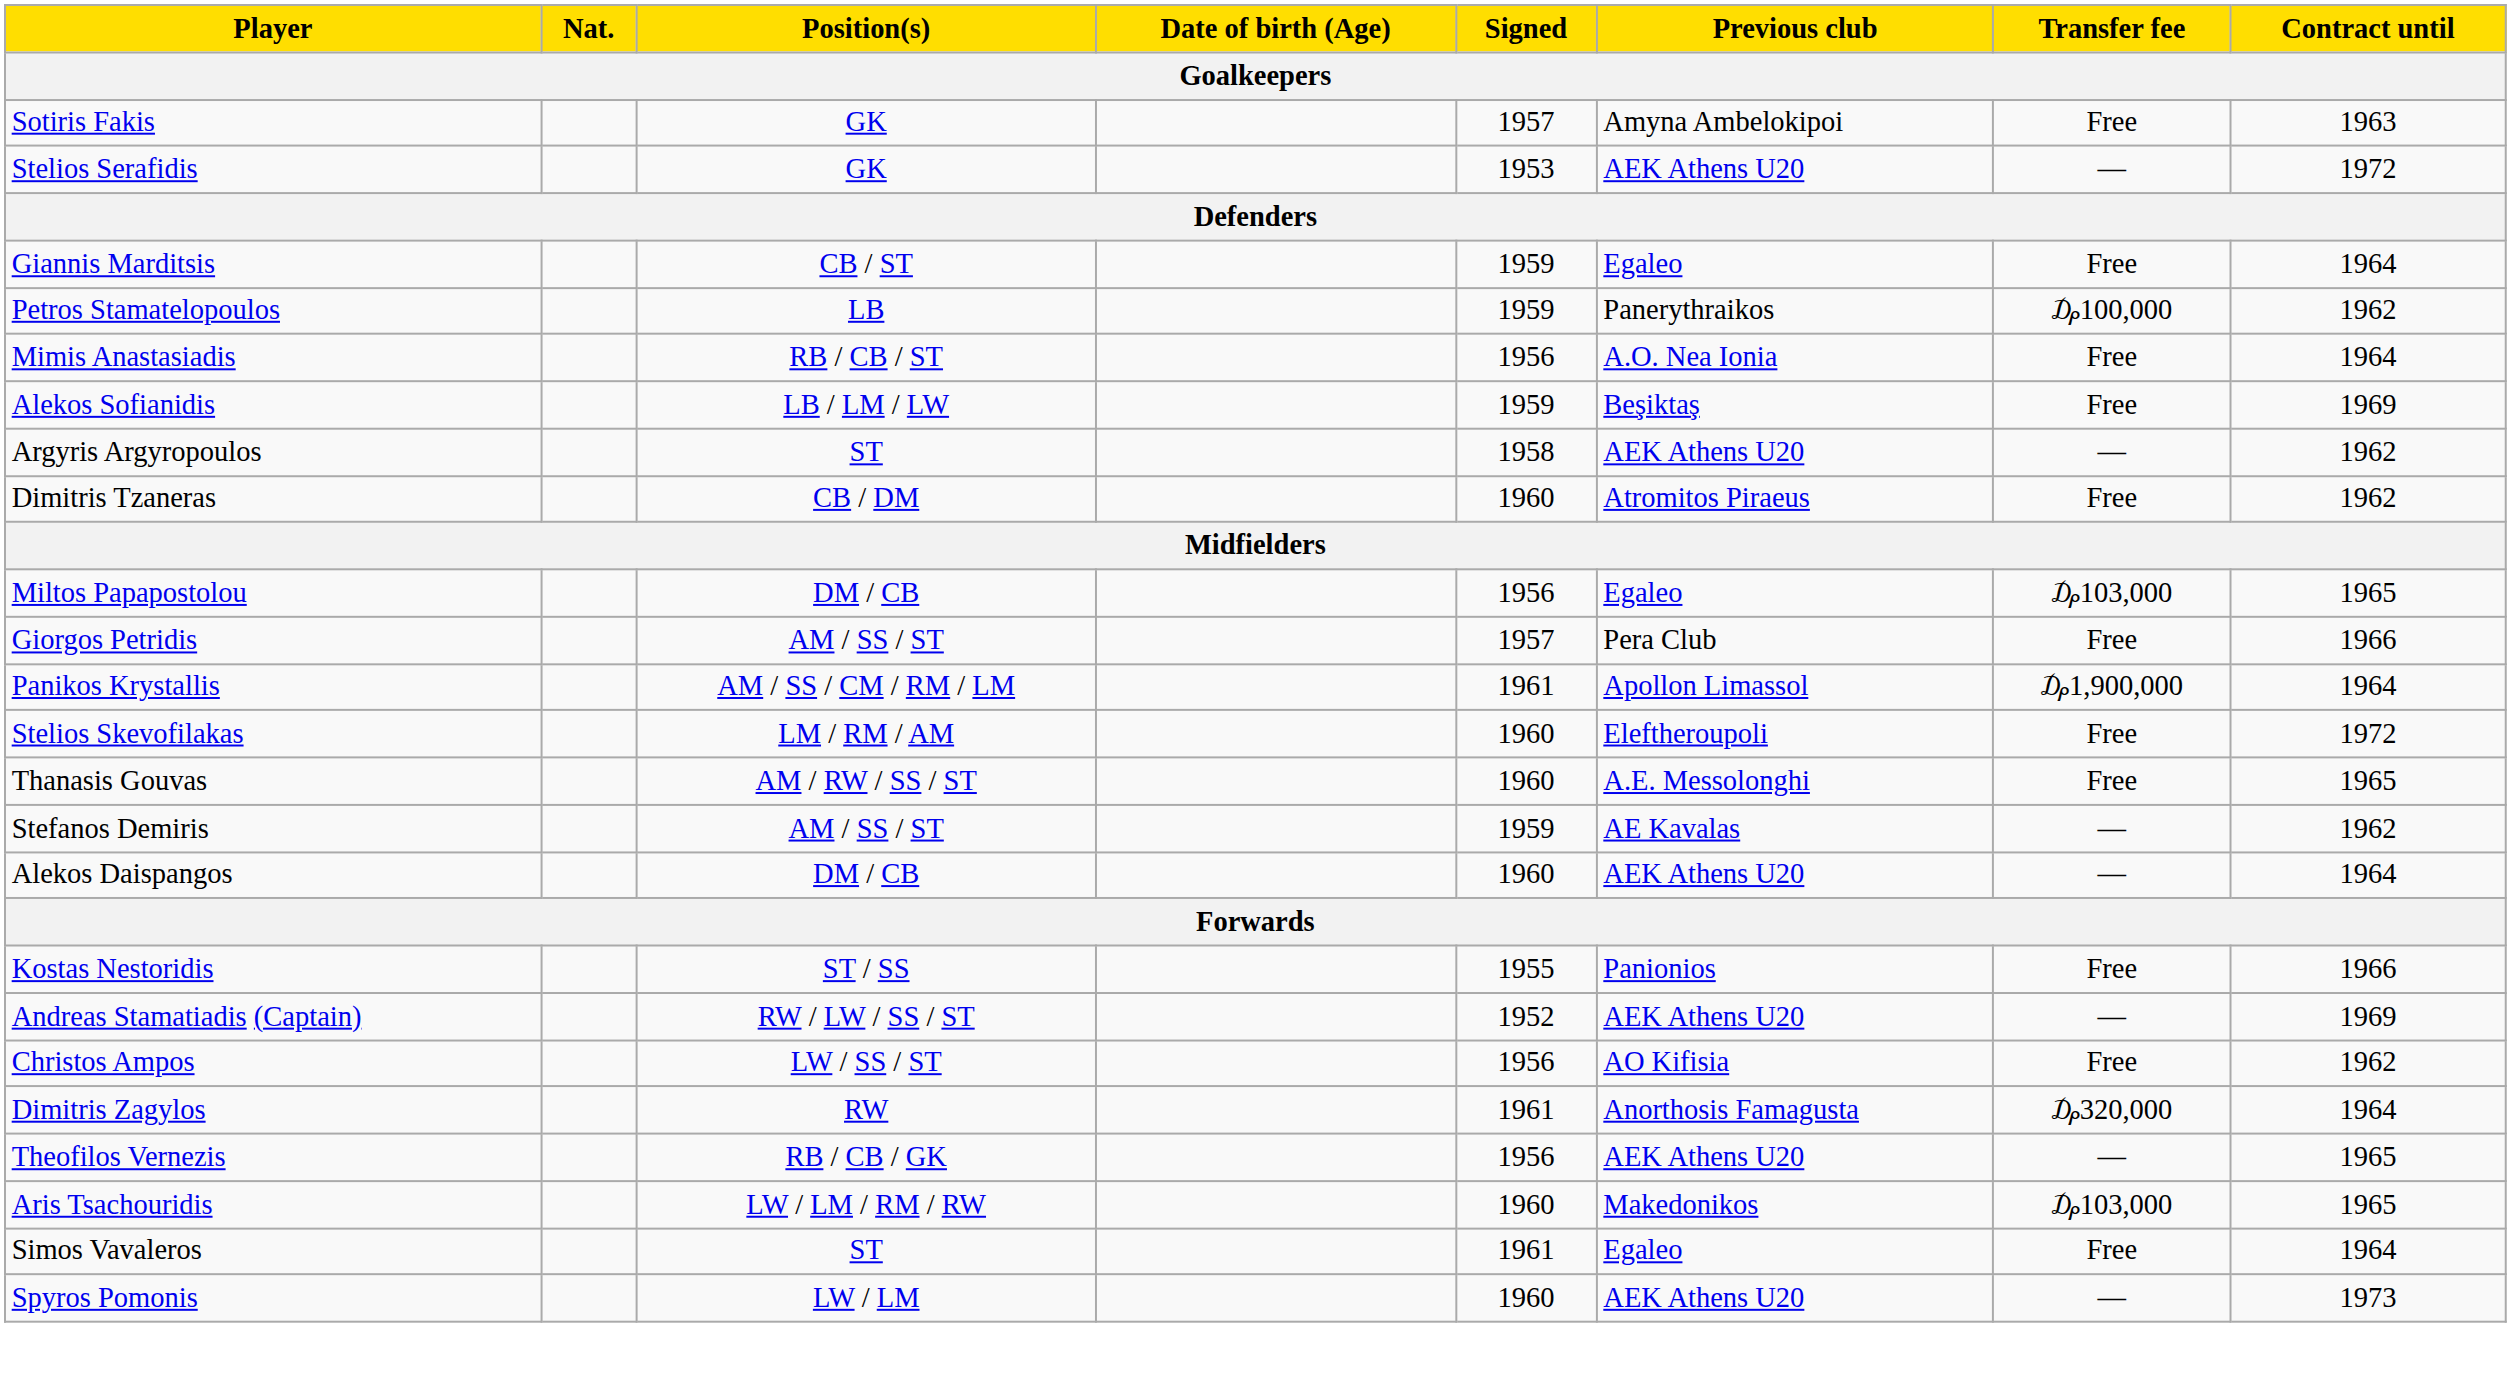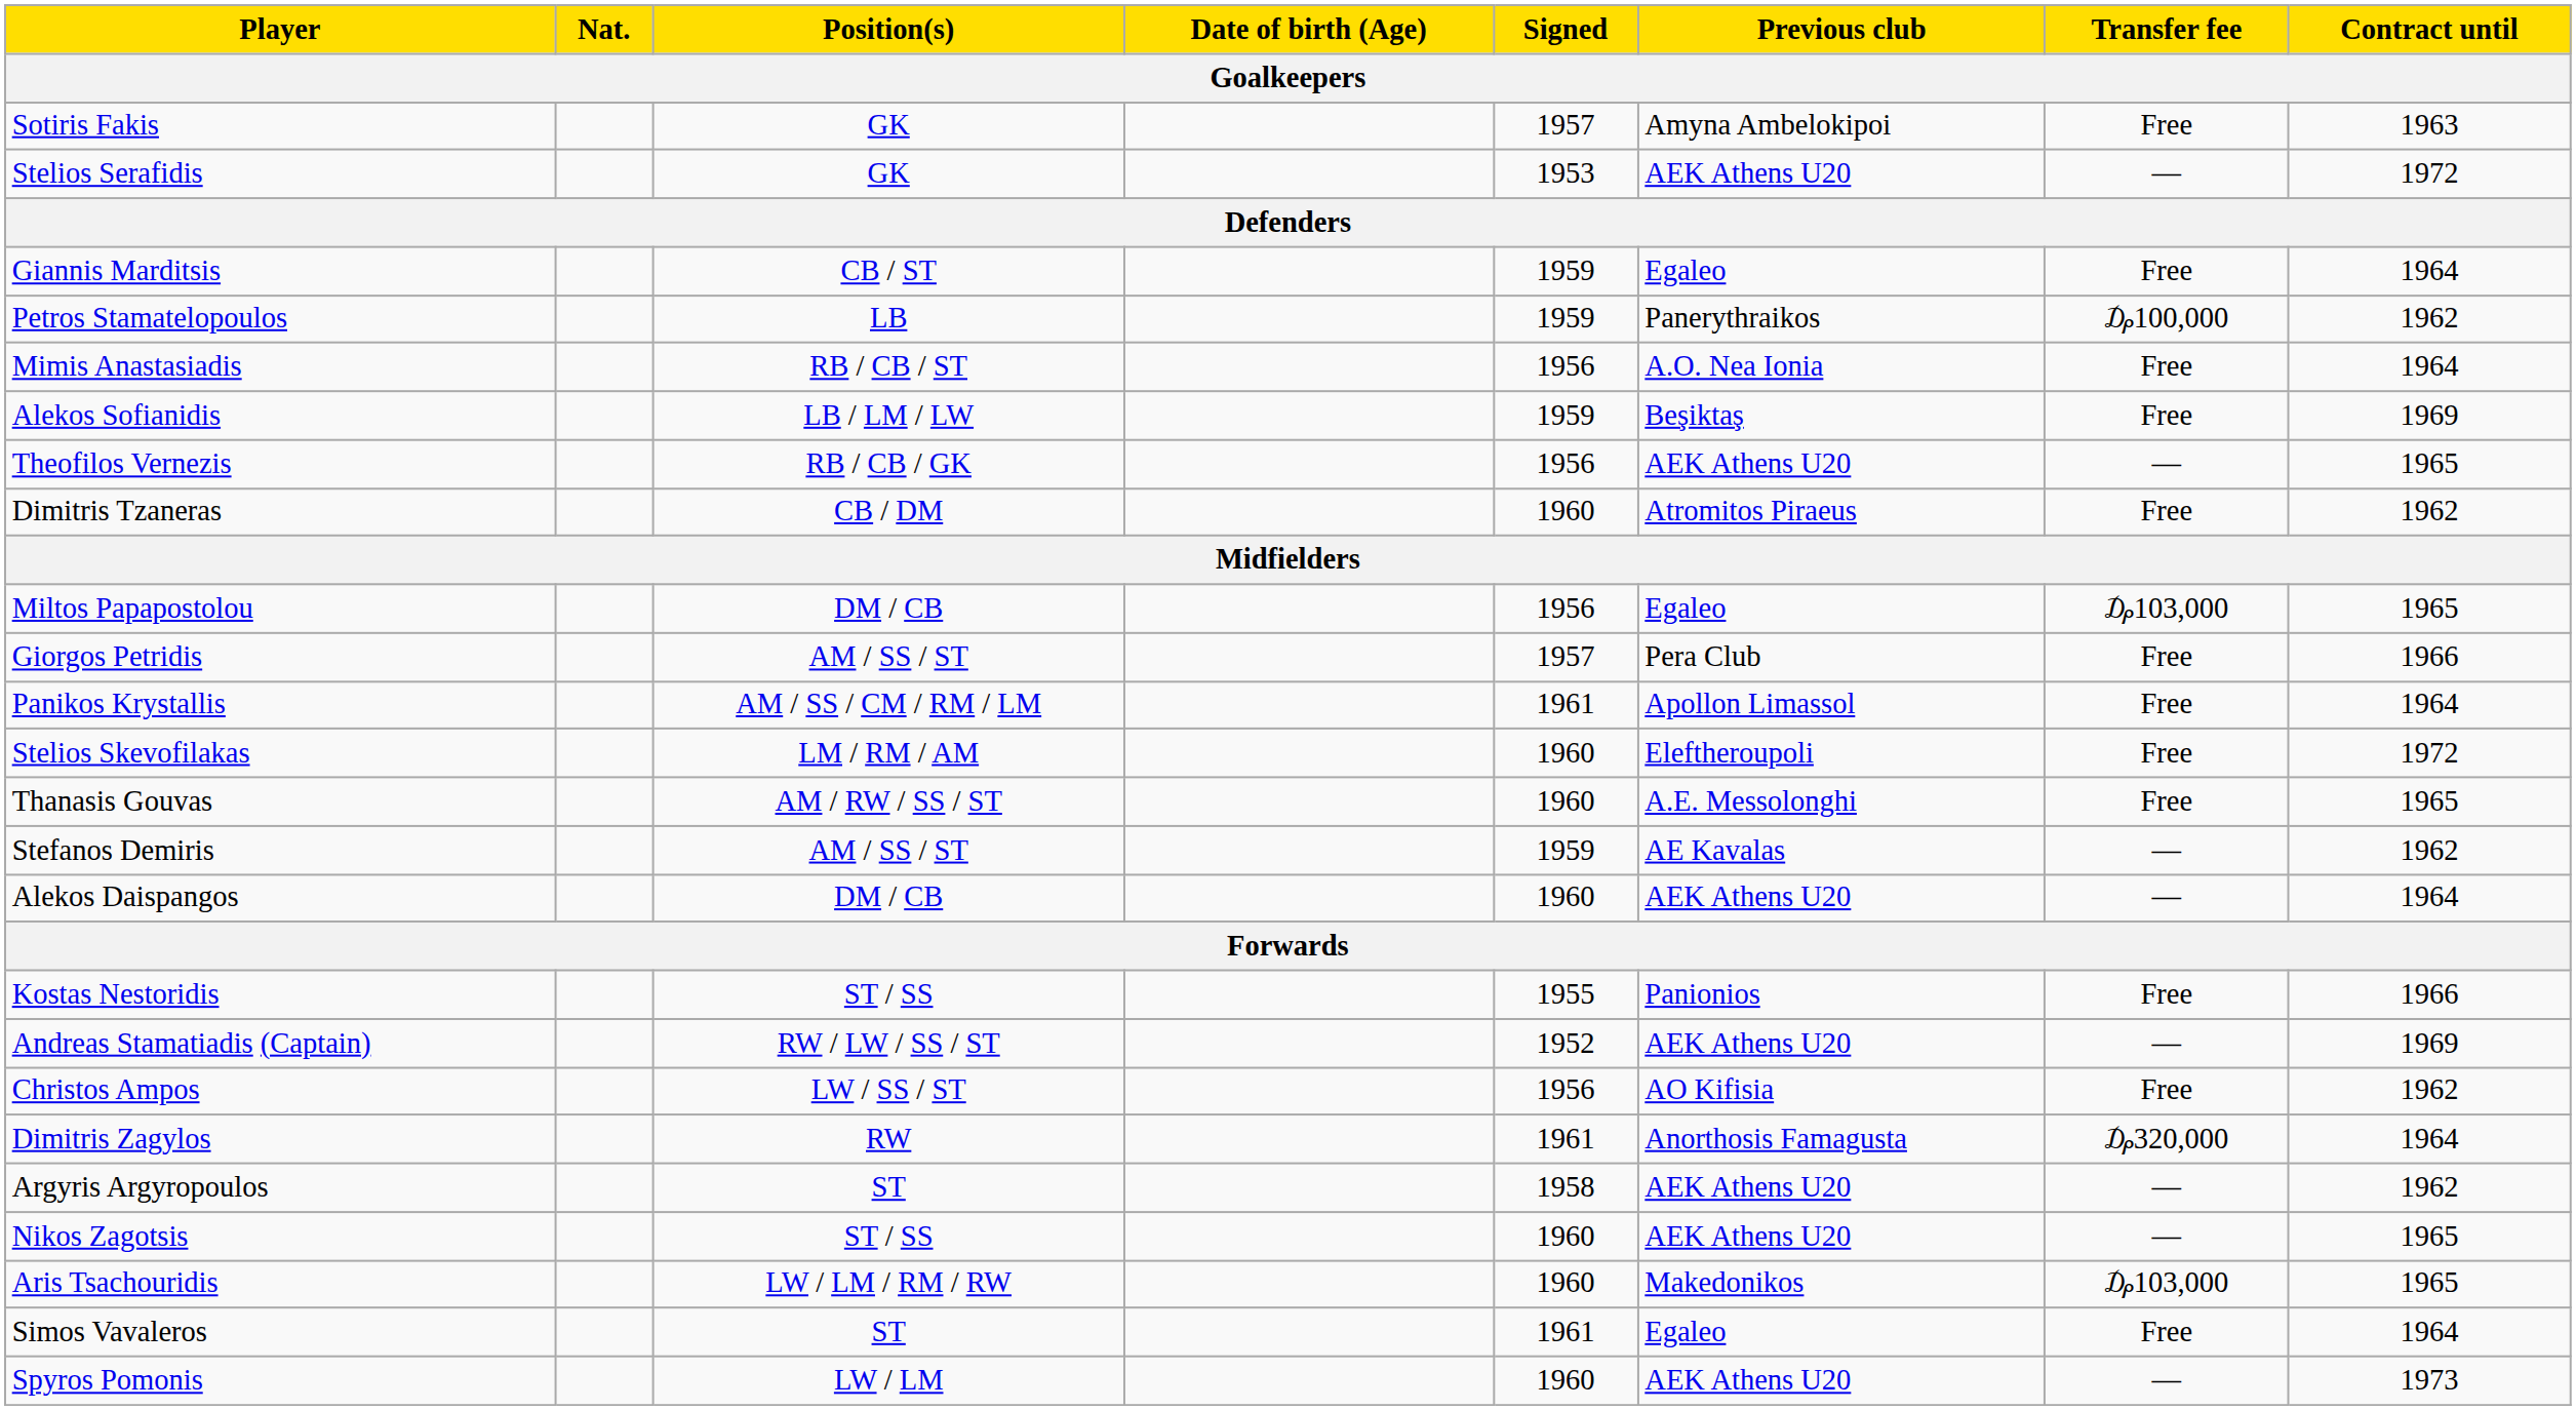rows swapped: Theofilos Vernezis <-> Argyris Argyropoulos
Panikos Krystallis | Transfer fee: ₯1,900,000 -> Free
+ row: Nikos Zagotsis | ST / SS | 1960 | AEK Athens U20 | — | 1965
